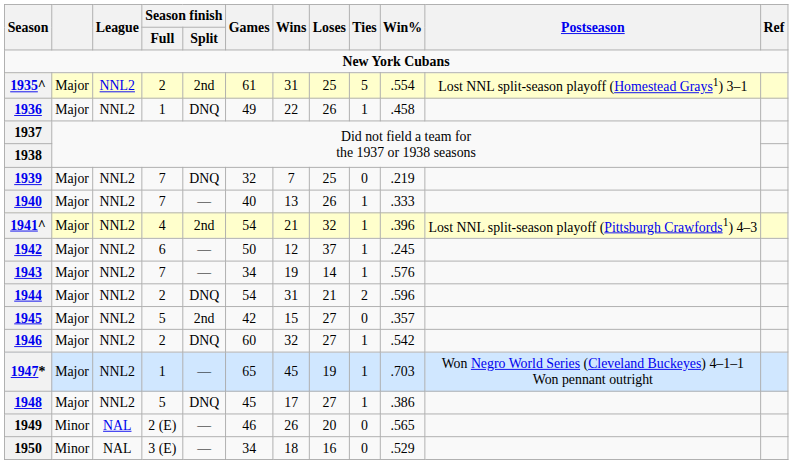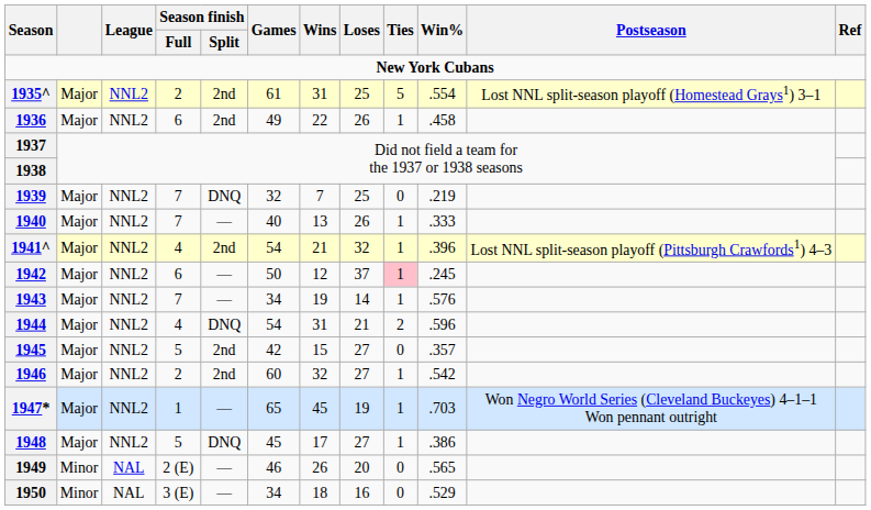1936 | Season finish / Full: 1 -> 6
1936 | Season finish / Split: DNQ -> 2nd
1942 | Ties: no background -> pink background
1944 | Season finish / Full: 2 -> 4
1946 | Season finish / Split: DNQ -> 2nd
